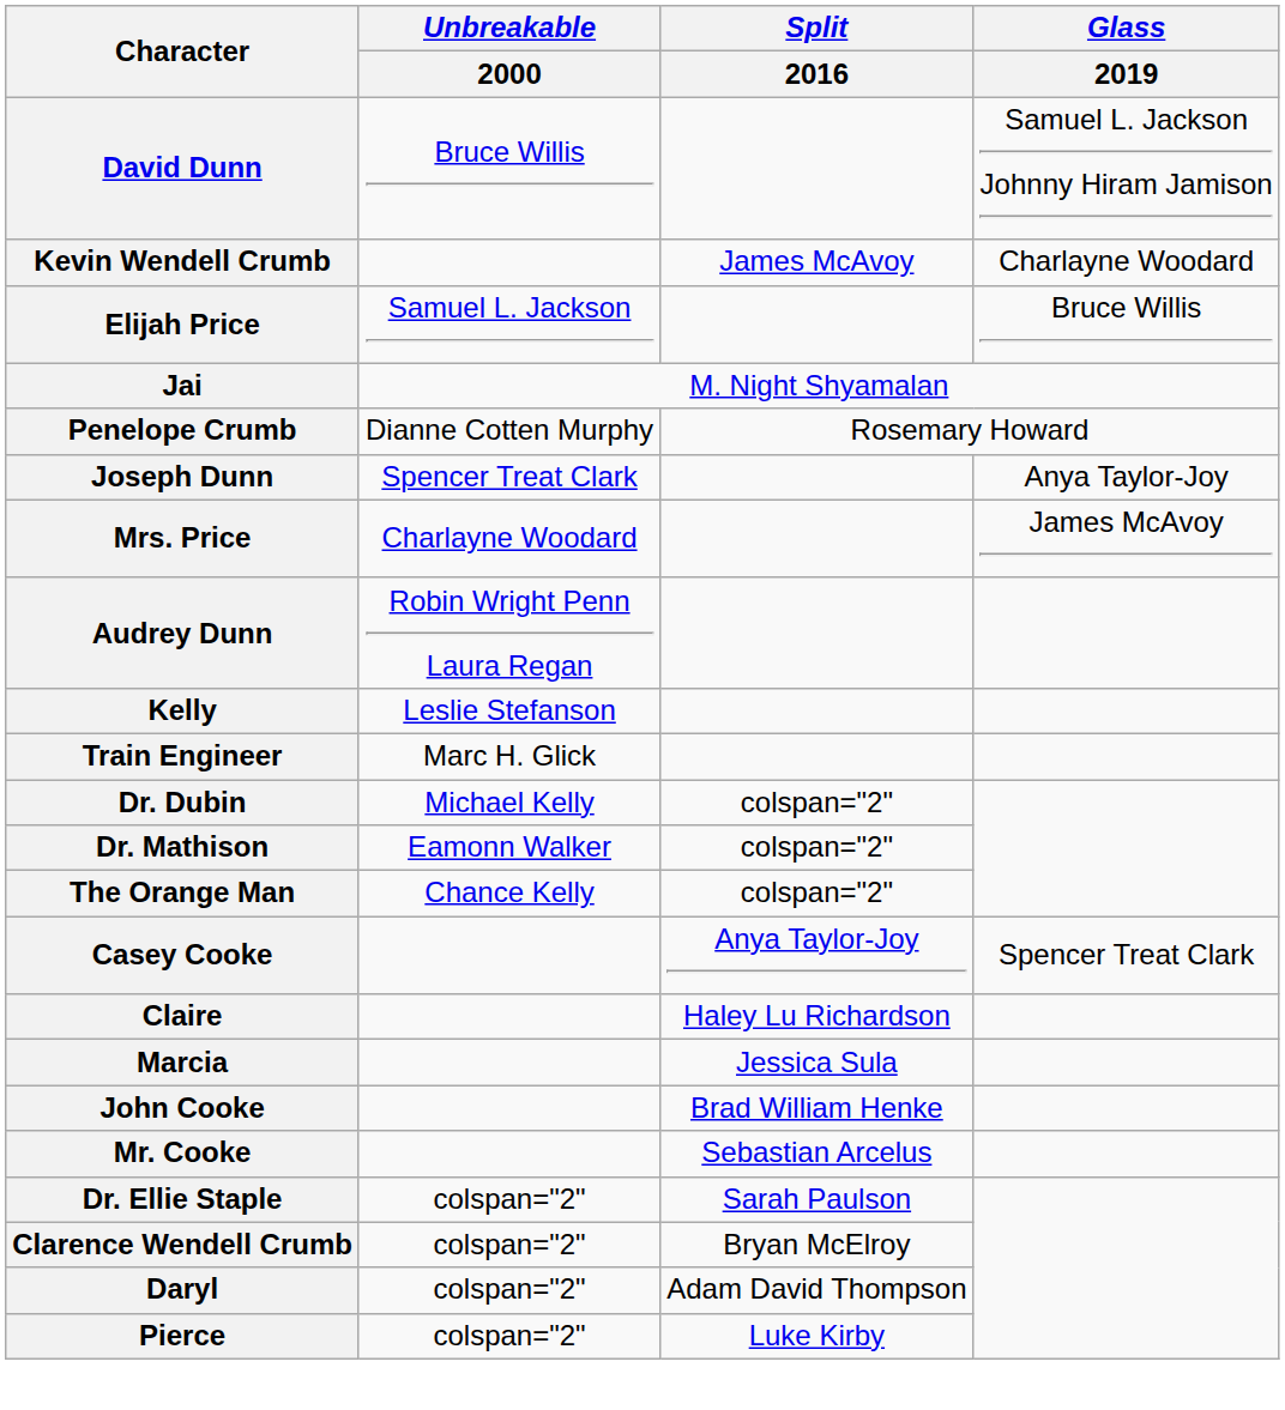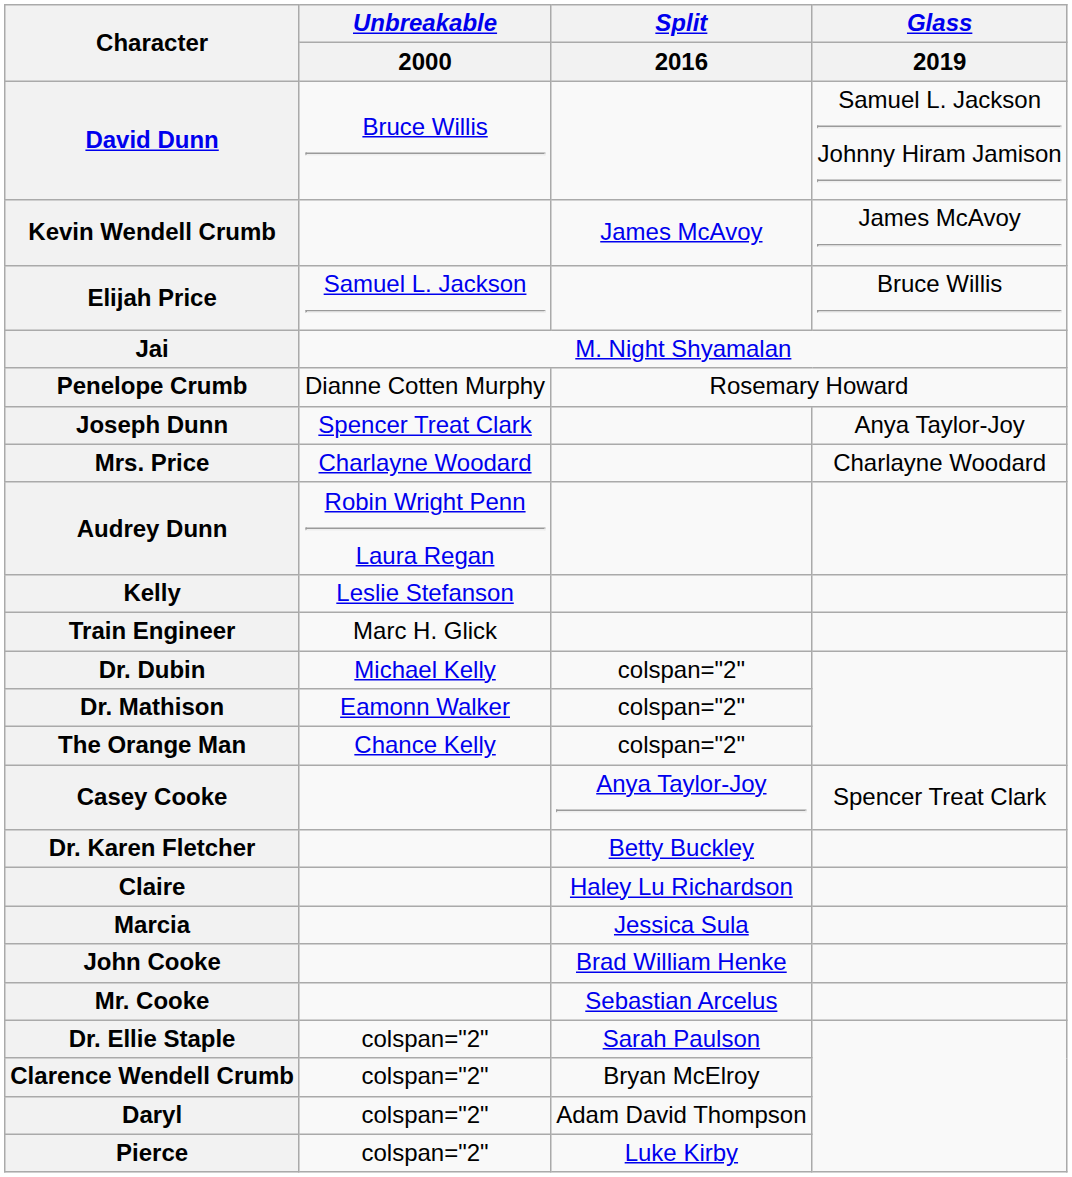Kevin Wendell Crumb | Glass / 2019: Charlayne Woodard -> James McAvoy
Mrs. Price | Glass / 2019: James McAvoy -> Charlayne Woodard
+ row: Dr. Karen Fletcher | Betty Buckley
